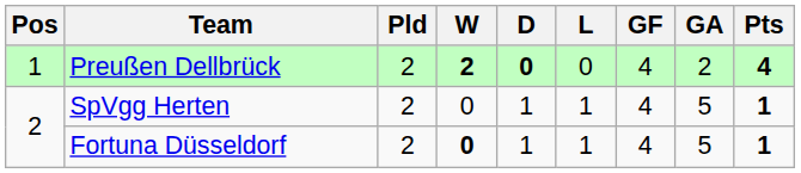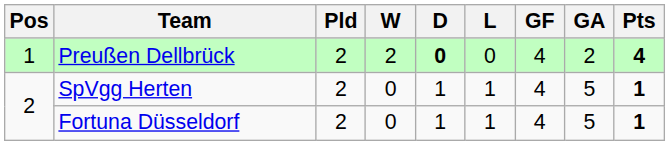Preußen Dellbrück | W: bold -> normal
Fortuna Düsseldorf | W: bold -> normal
